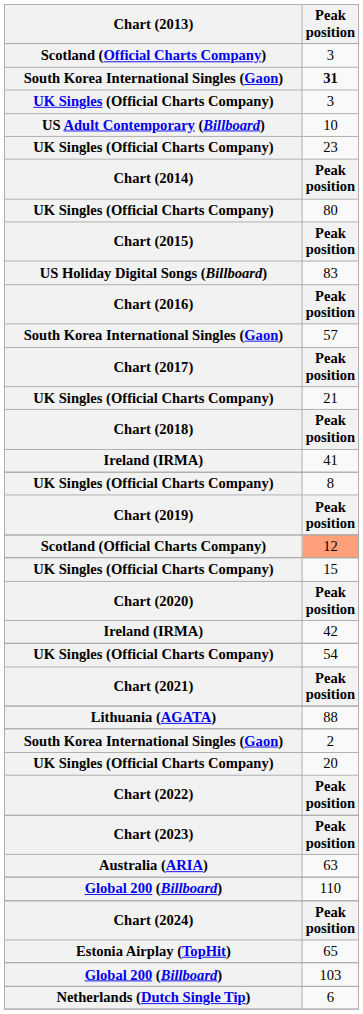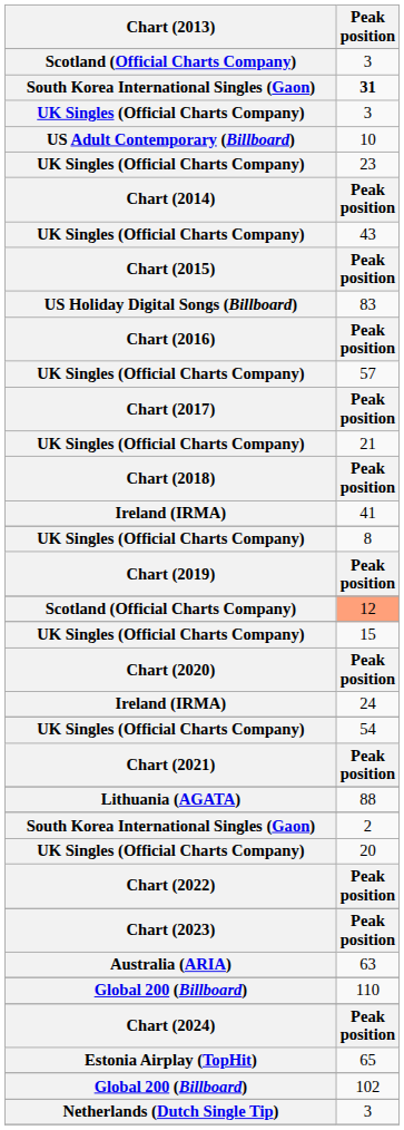row 8 | Peak position: 80 -> 43
row 12 | Chart (2013): South Korea International Singles (Gaon) -> UK Singles (Official Charts Company)
row 22 | Peak position: 42 -> 24
row 34 | Peak position: 103 -> 102
row 35 | Peak position: 6 -> 3
